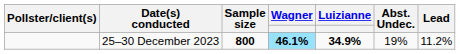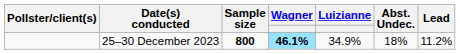25–30 December 2023 | Luizianne: bold -> normal
25–30 December 2023 | Abst. Undec.: 19% -> 18%
